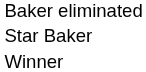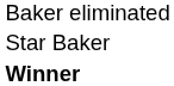row 3 | column 1: normal -> bold
